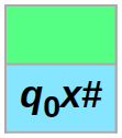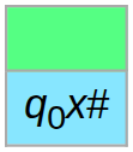row 2 | column 1: bold -> normal
